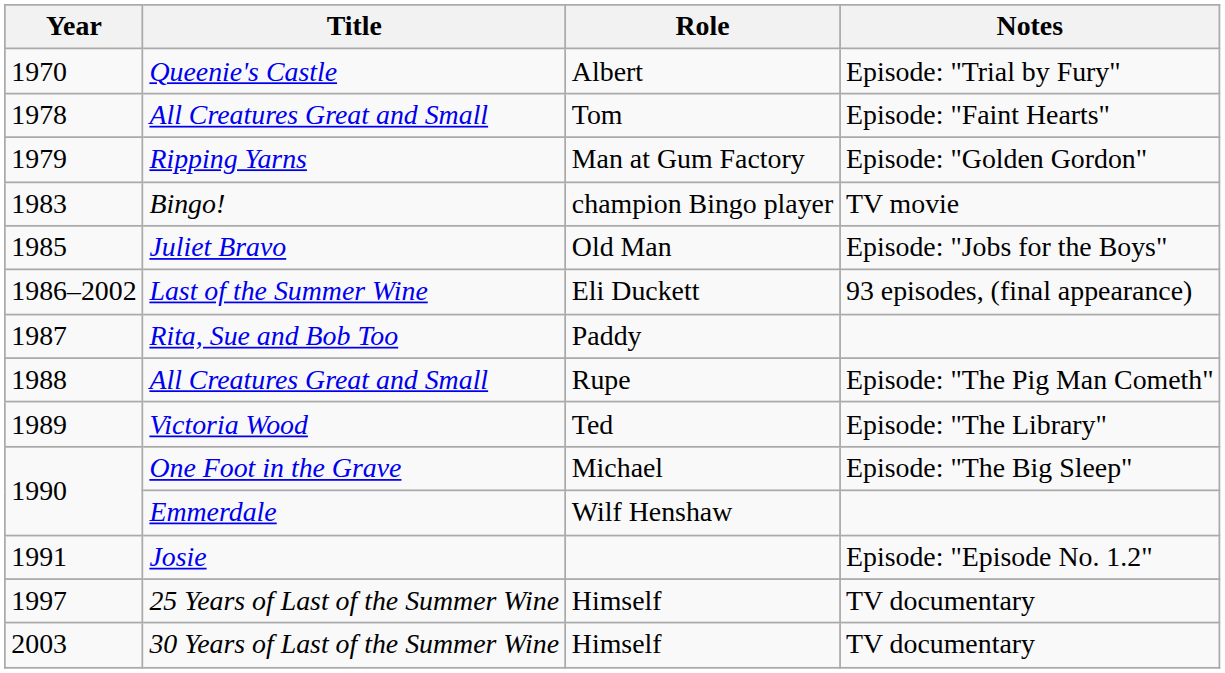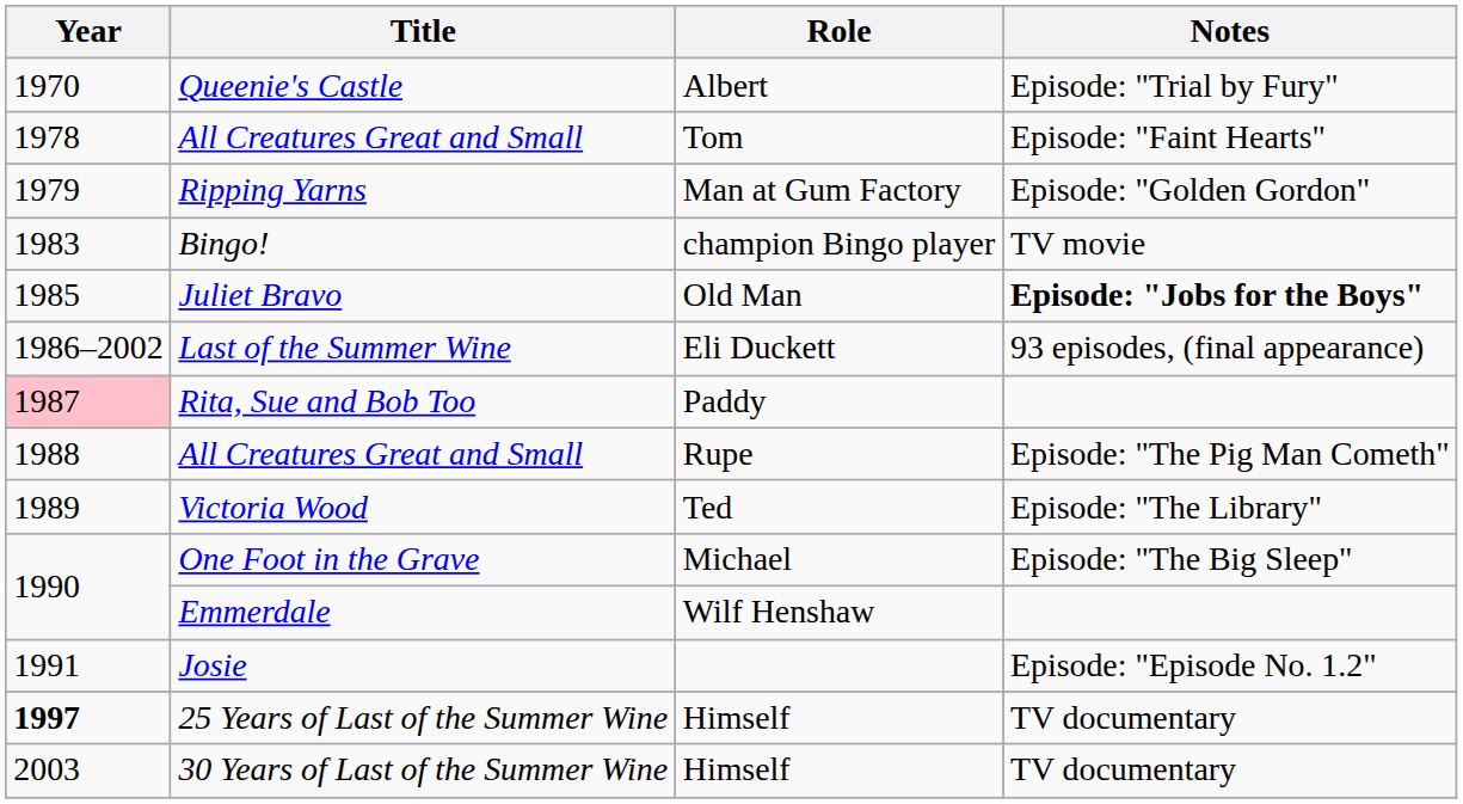Juliet Bravo | Notes: normal -> bold
Rita, Sue and Bob Too | Year: no background -> pink background
25 Years of Last of the Summer Wine | Year: normal -> bold
